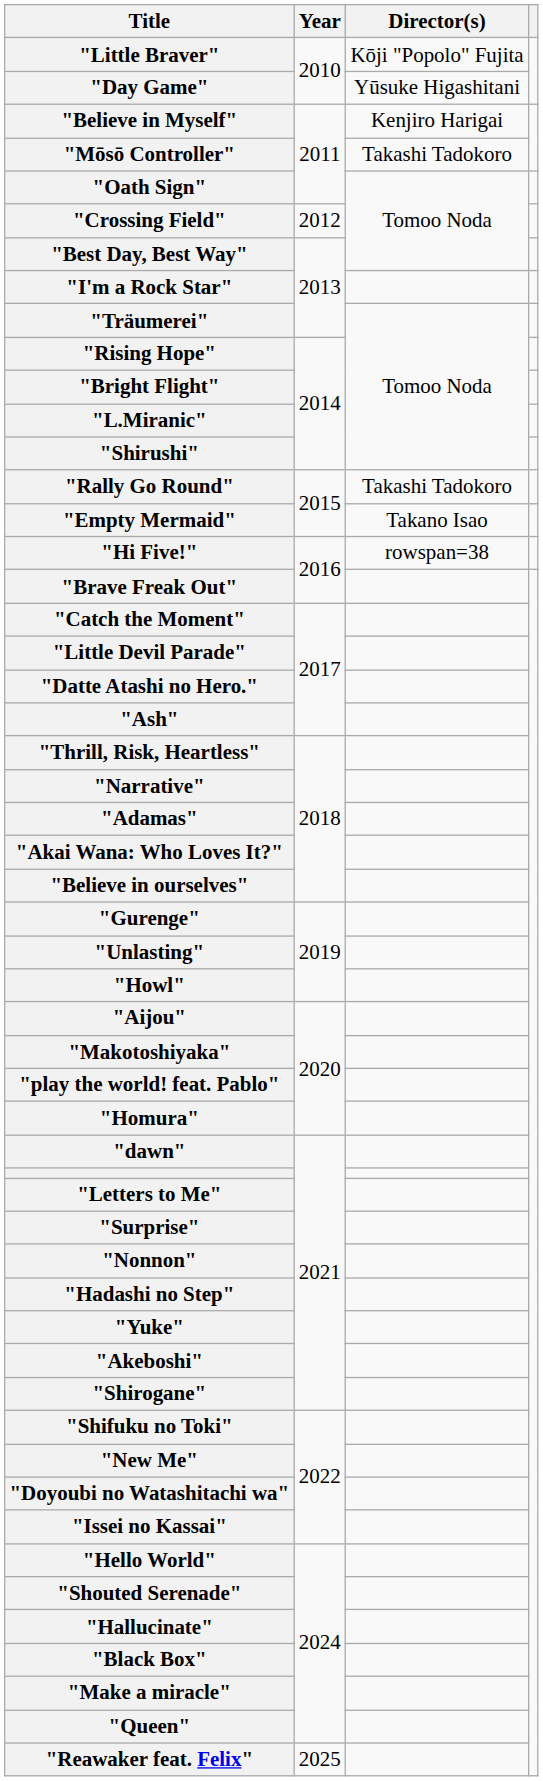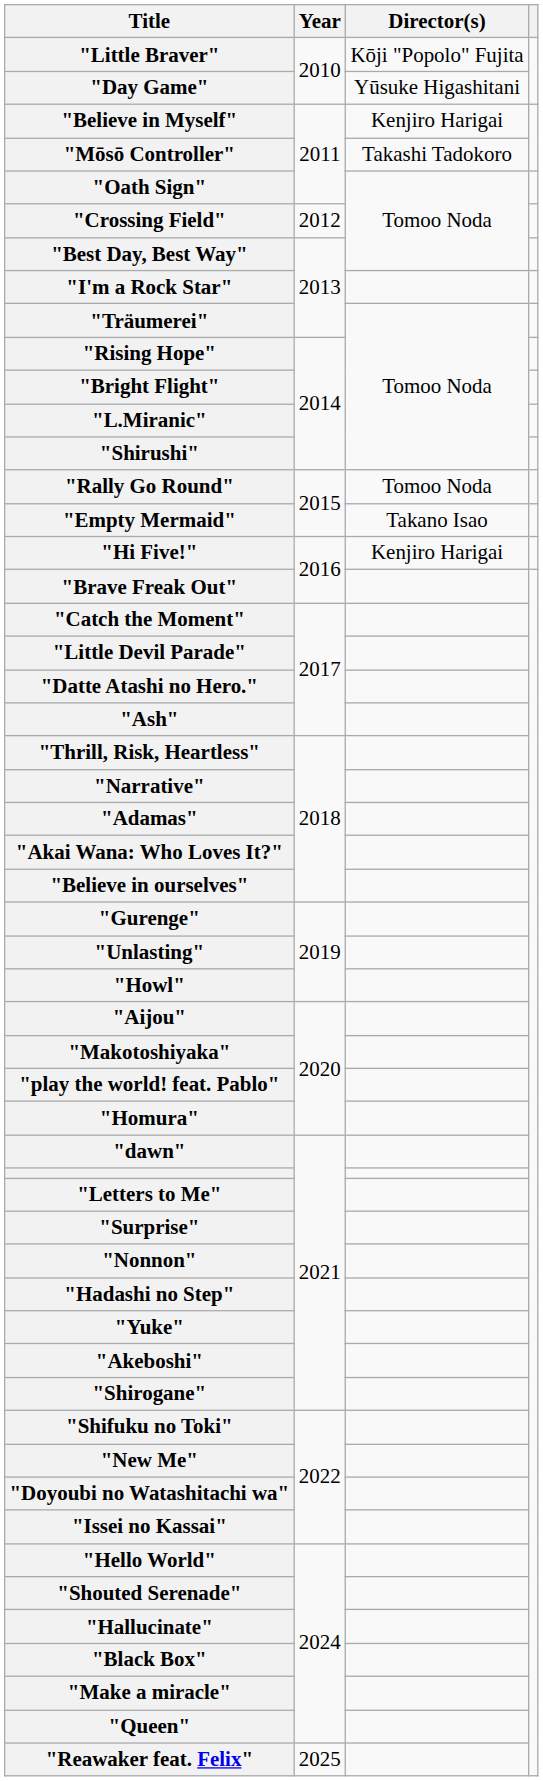"Rally Go Round" | Director(s): Takashi Tadokoro -> Tomoo Noda
"Hi Five!" | Director(s): rowspan=38 -> Kenjiro Harigai
